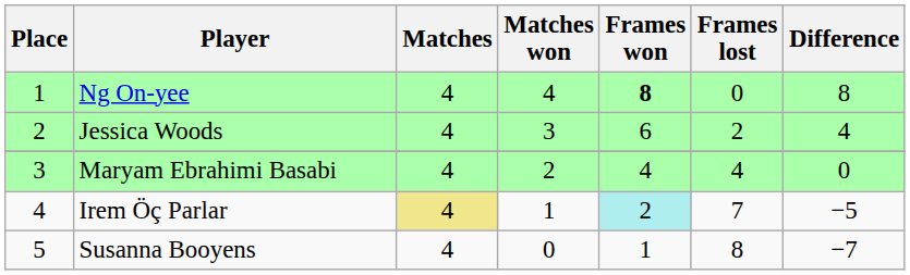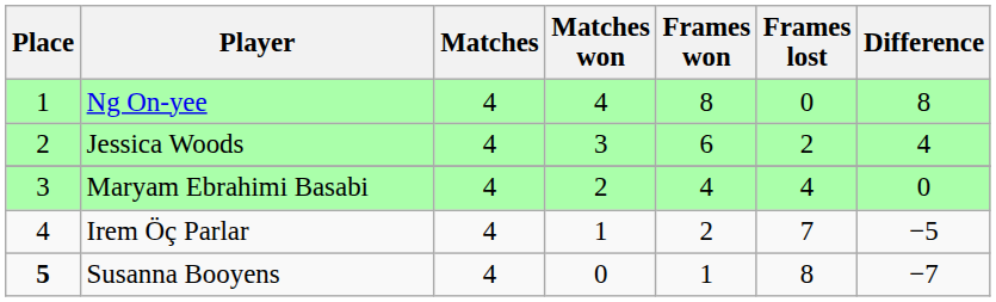Ng On-yee | Frames won: bold -> normal
Irem Öç Parlar | Matches: khaki background -> no background
Irem Öç Parlar | Frames won: paleturquoise background -> no background
Susanna Booyens | Place: normal -> bold
